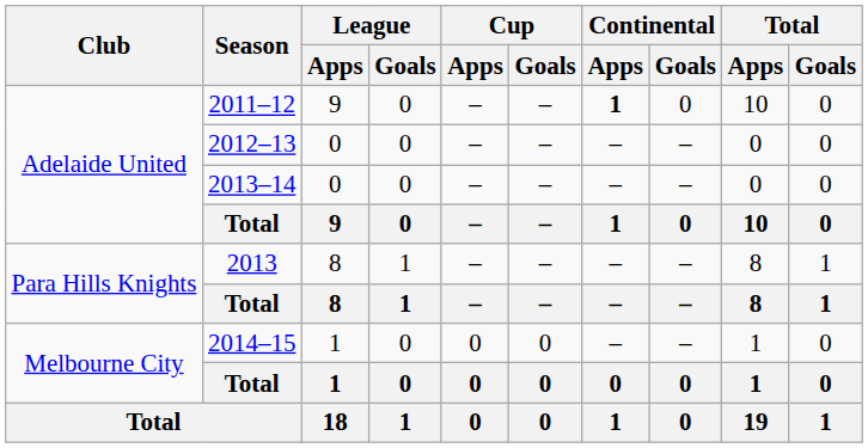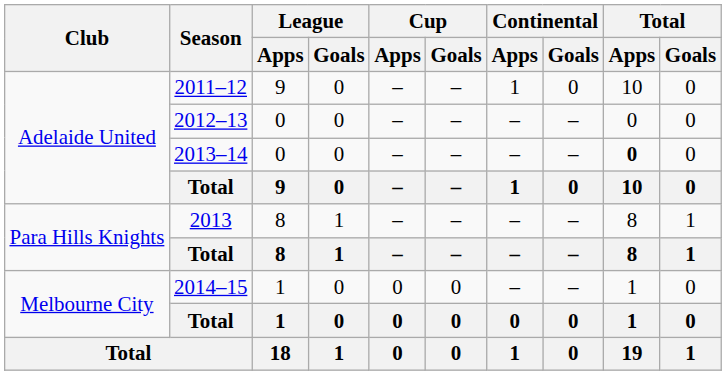2011–12 | Continental / Apps: bold -> normal
2013–14 | Total / Apps: normal -> bold
